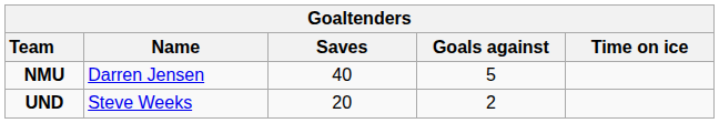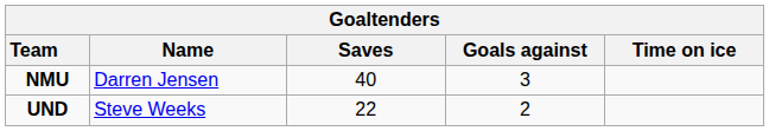NMU | Goals against: 5 -> 3
UND | Saves: 20 -> 22
